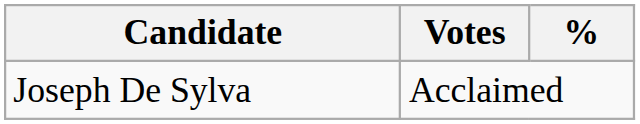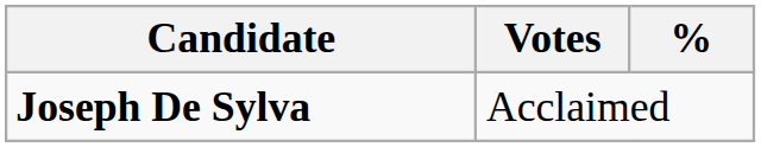Joseph De Sylva | Candidate: normal -> bold
